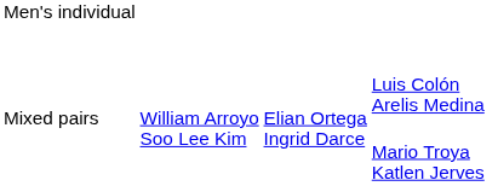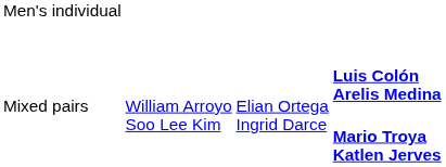Mixed pairs / Luis Colón Arelis Medina | column 4: normal -> bold
Mixed pairs / Mario Troya Katlen Jerves | column 4: normal -> bold
